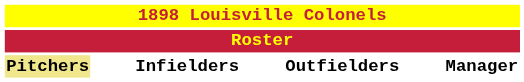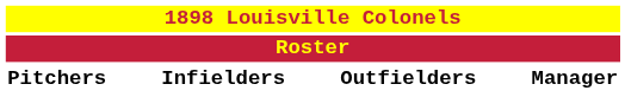Pitchers | column 1: khaki background -> no background
